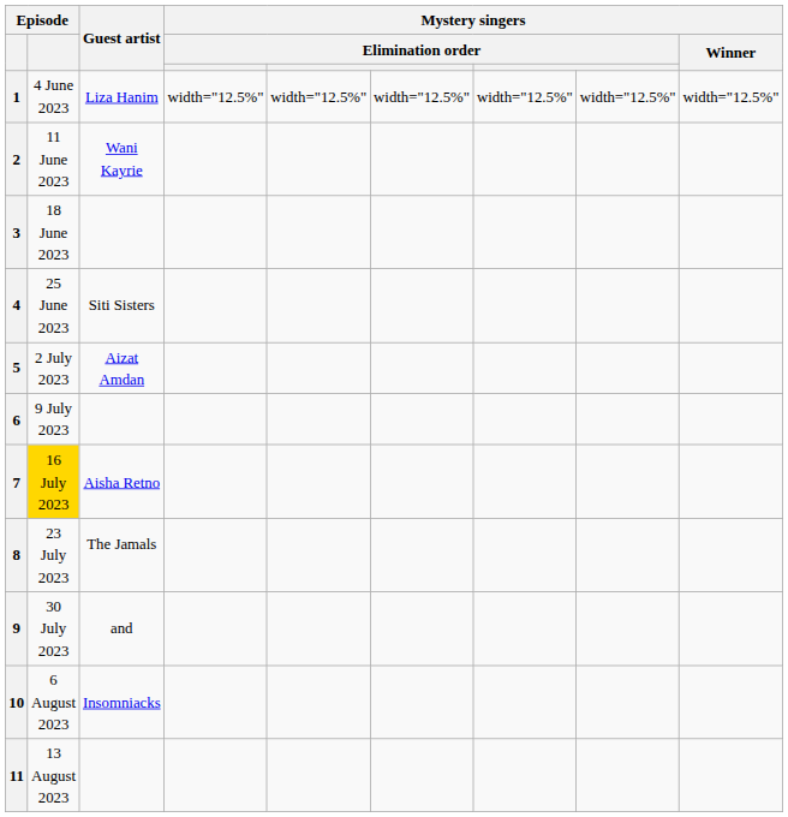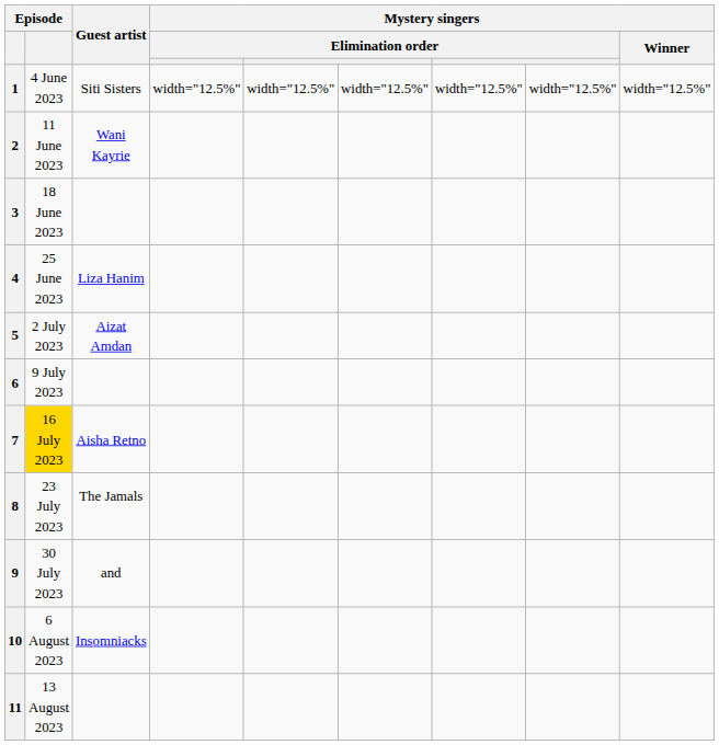1 | Guest artist: Liza Hanim -> Siti Sisters
4 | Guest artist: Siti Sisters -> Liza Hanim
